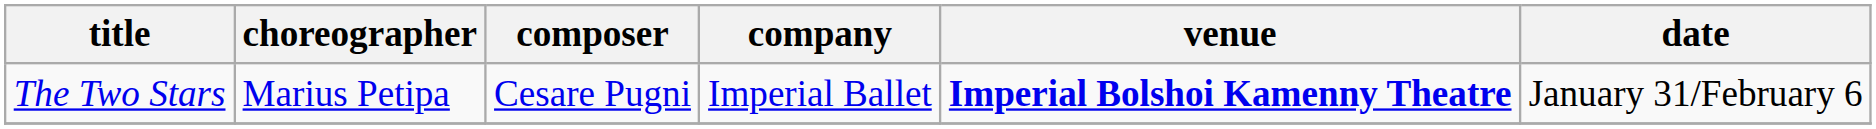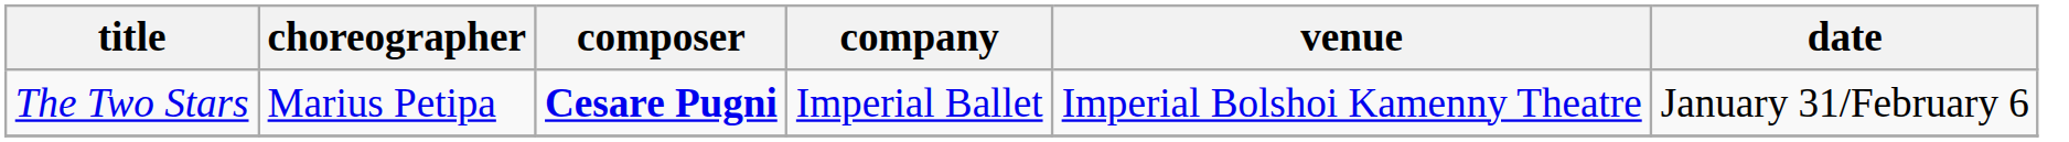The Two Stars | composer: normal -> bold
The Two Stars | venue: bold -> normal
